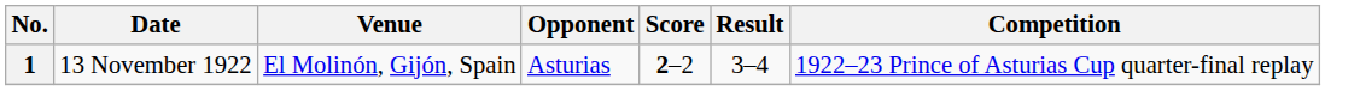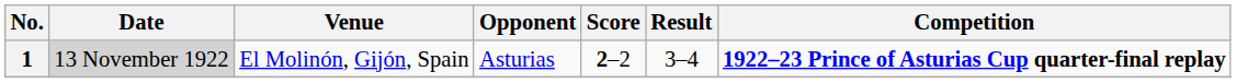1 | Date: no background -> lightgrey background
1 | Competition: normal -> bold
